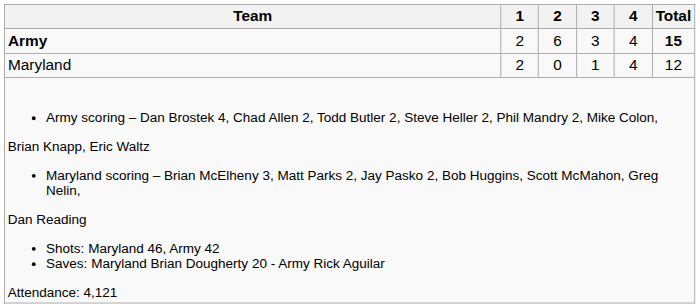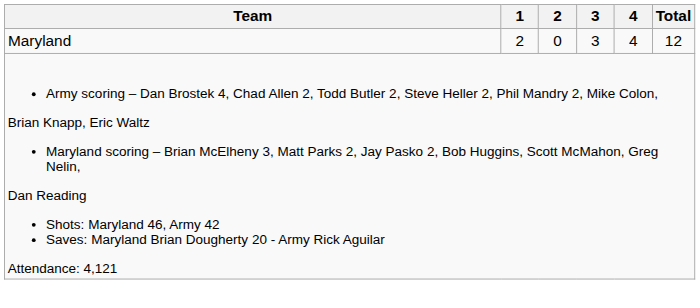- row: Army | 2 | 6 | 3 | 4 | 15
Maryland | 3: 1 -> 3
